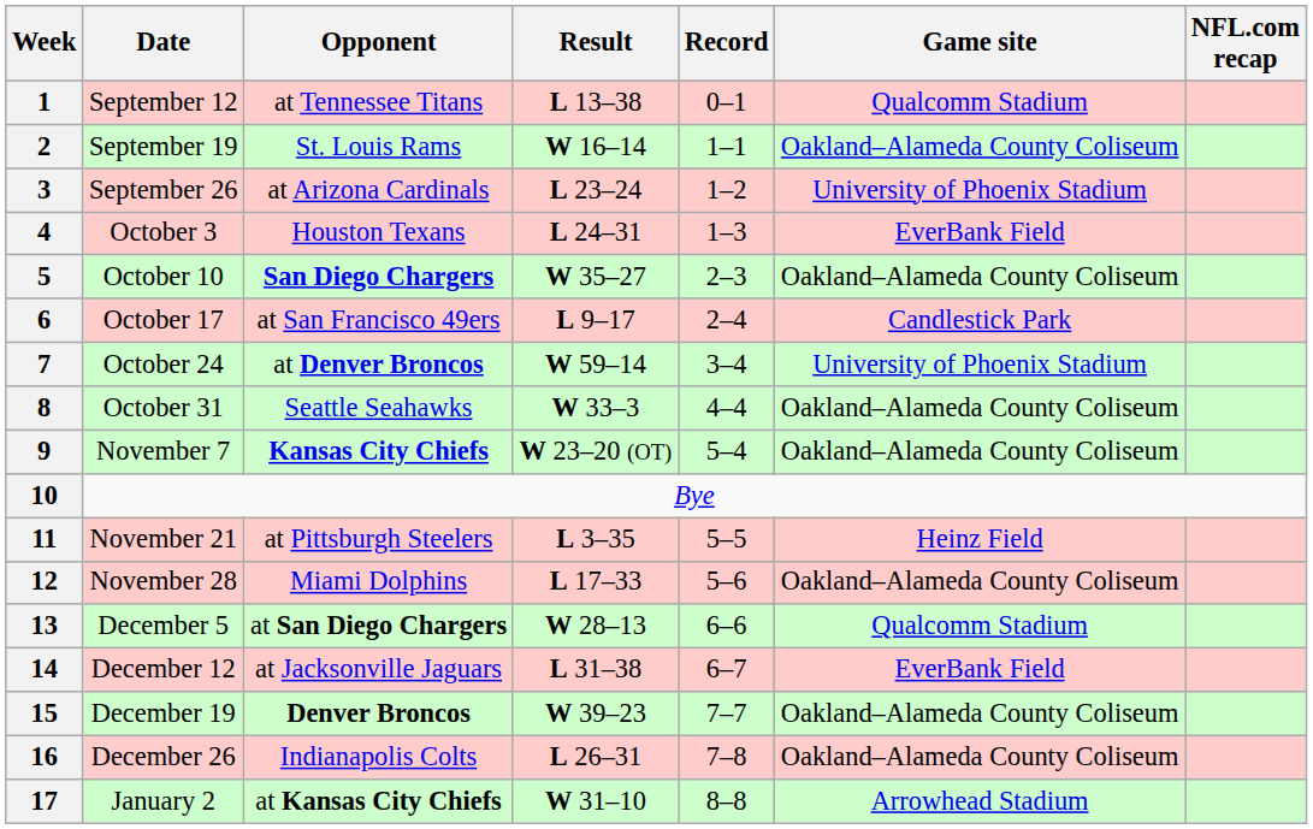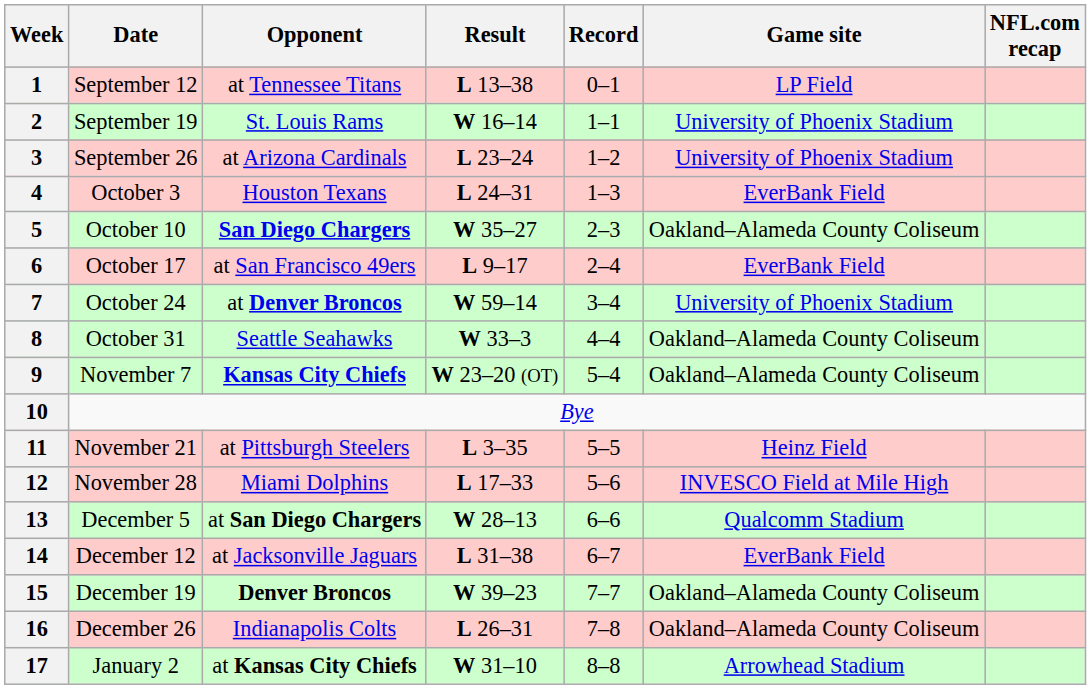1 | Game site: Qualcomm Stadium -> LP Field
2 | Game site: Oakland–Alameda County Coliseum -> University of Phoenix Stadium
6 | Game site: Candlestick Park -> EverBank Field
12 | Game site: Oakland–Alameda County Coliseum -> INVESCO Field at Mile High
